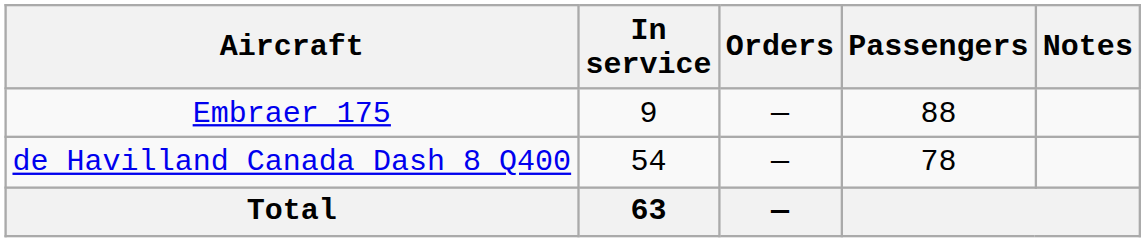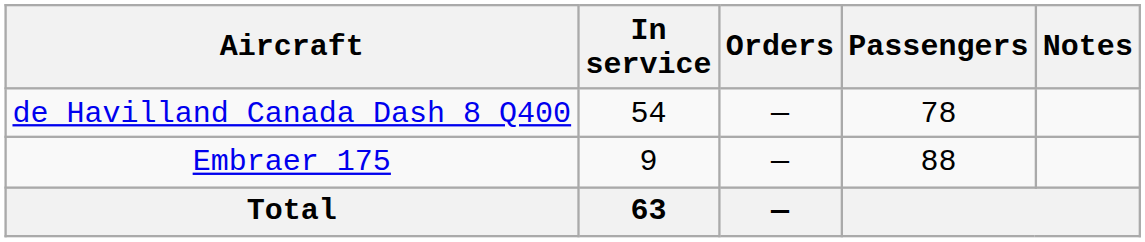rows swapped: de Havilland Canada Dash 8 Q400 <-> Embraer 175
